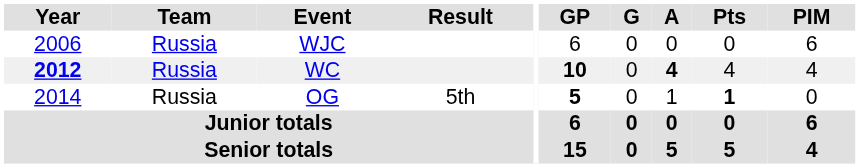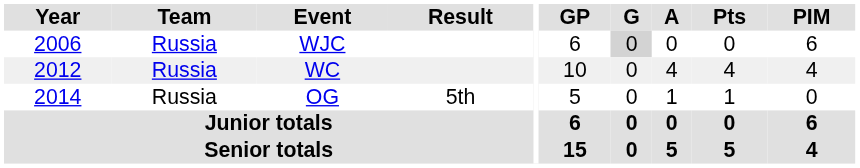WJC | G: no background -> lightgrey background
WC | Year: bold -> normal
WC | GP: bold -> normal
WC | A: bold -> normal
OG | GP: bold -> normal
OG | Pts: bold -> normal
